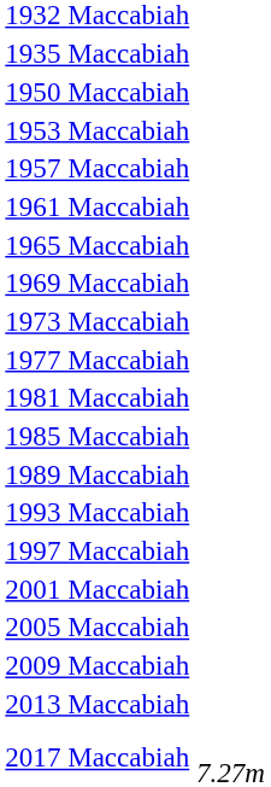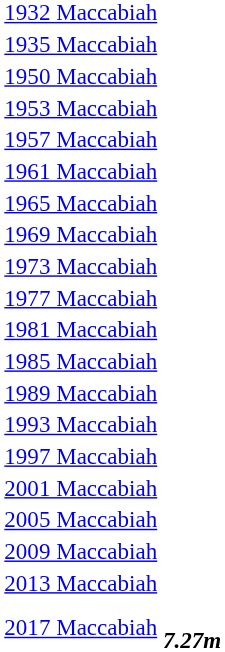2017 Maccabiah | column 2: normal -> bold
